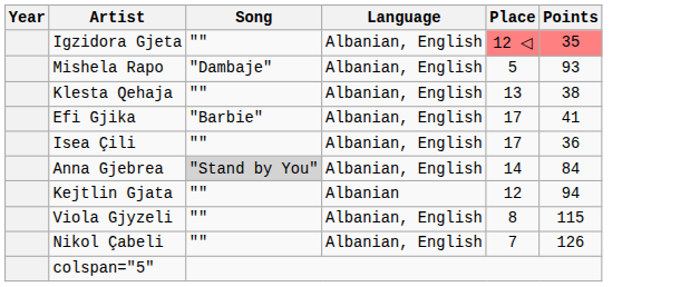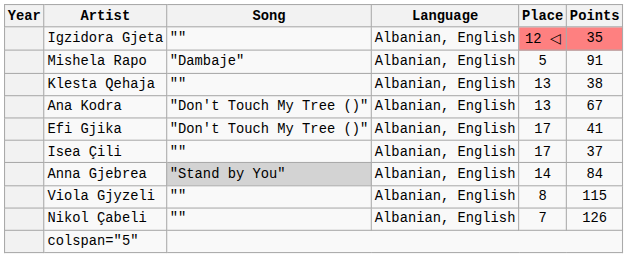Mishela Rapo | Points: 93 -> 91
+ row: Ana Kodra | "Don't Touch My Tree ()" | Albanian, English | 13 | 67
Efi Gjika | Song: "Barbie" -> "Don't Touch My Tree ()"
Isea Çili | Points: 36 -> 37
- row: Kejtlin Gjata | "" | Albanian | 12 | 94
